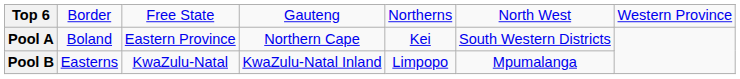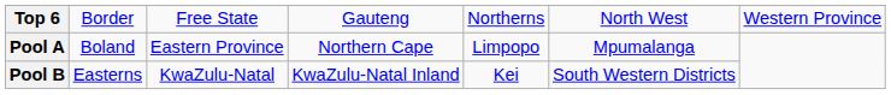Pool A | column 5: Kei -> Limpopo
Pool A | column 6: South Western Districts -> Mpumalanga
Pool B | column 5: Limpopo -> Kei
Pool B | column 6: Mpumalanga -> South Western Districts
